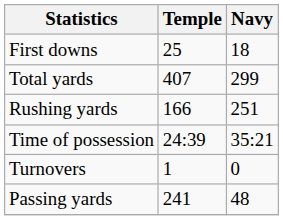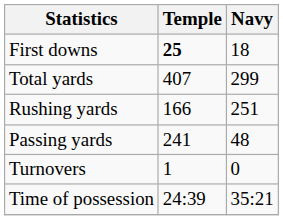First downs | Temple: normal -> bold
rows swapped: Passing yards <-> Time of possession
